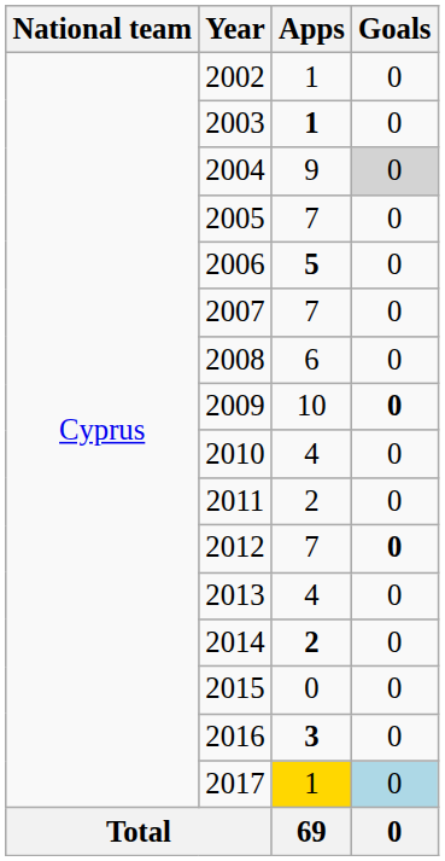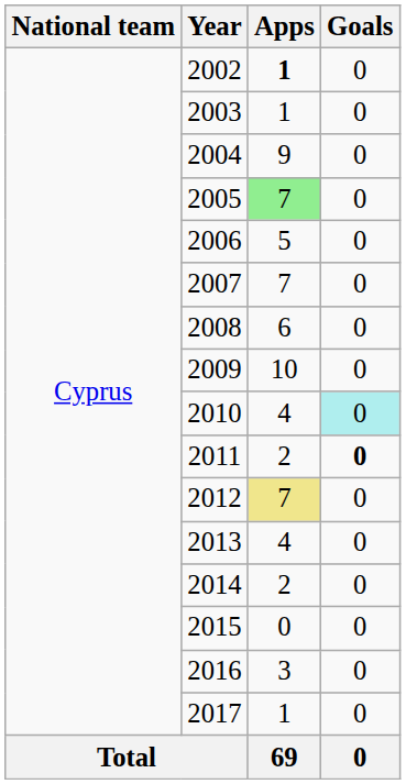2002 | Apps: normal -> bold
2003 | Apps: bold -> normal
2004 | Goals: lightgrey background -> no background
2005 | Apps: no background -> lightgreen background
2006 | Apps: bold -> normal
2009 | Goals: bold -> normal
2010 | Goals: no background -> paleturquoise background
2011 | Goals: normal -> bold
2012 | Apps: no background -> khaki background
2012 | Goals: bold -> normal
2014 | Apps: bold -> normal
2016 | Apps: bold -> normal
2017 | Apps: gold background -> no background
2017 | Goals: lightblue background -> no background
